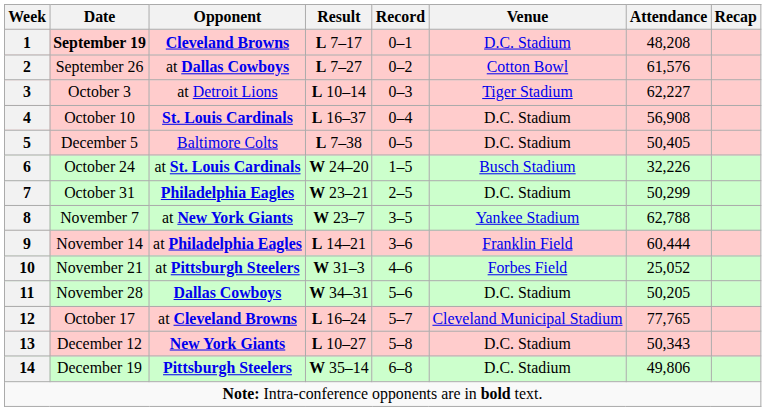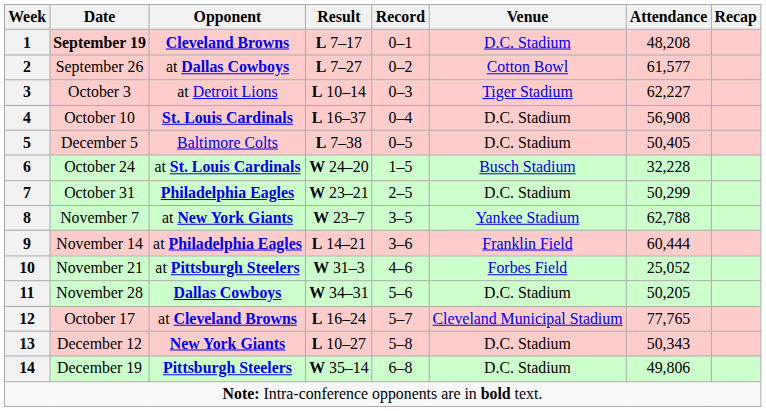2 | Attendance: 61,576 -> 61,577
6 | Attendance: 32,226 -> 32,228
